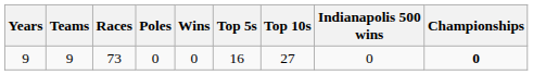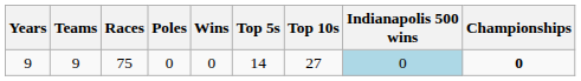row 2 | Races: 73 -> 75
row 2 | Top 5s: 16 -> 14
row 2 | Indianapolis 500 wins: no background -> lightblue background
